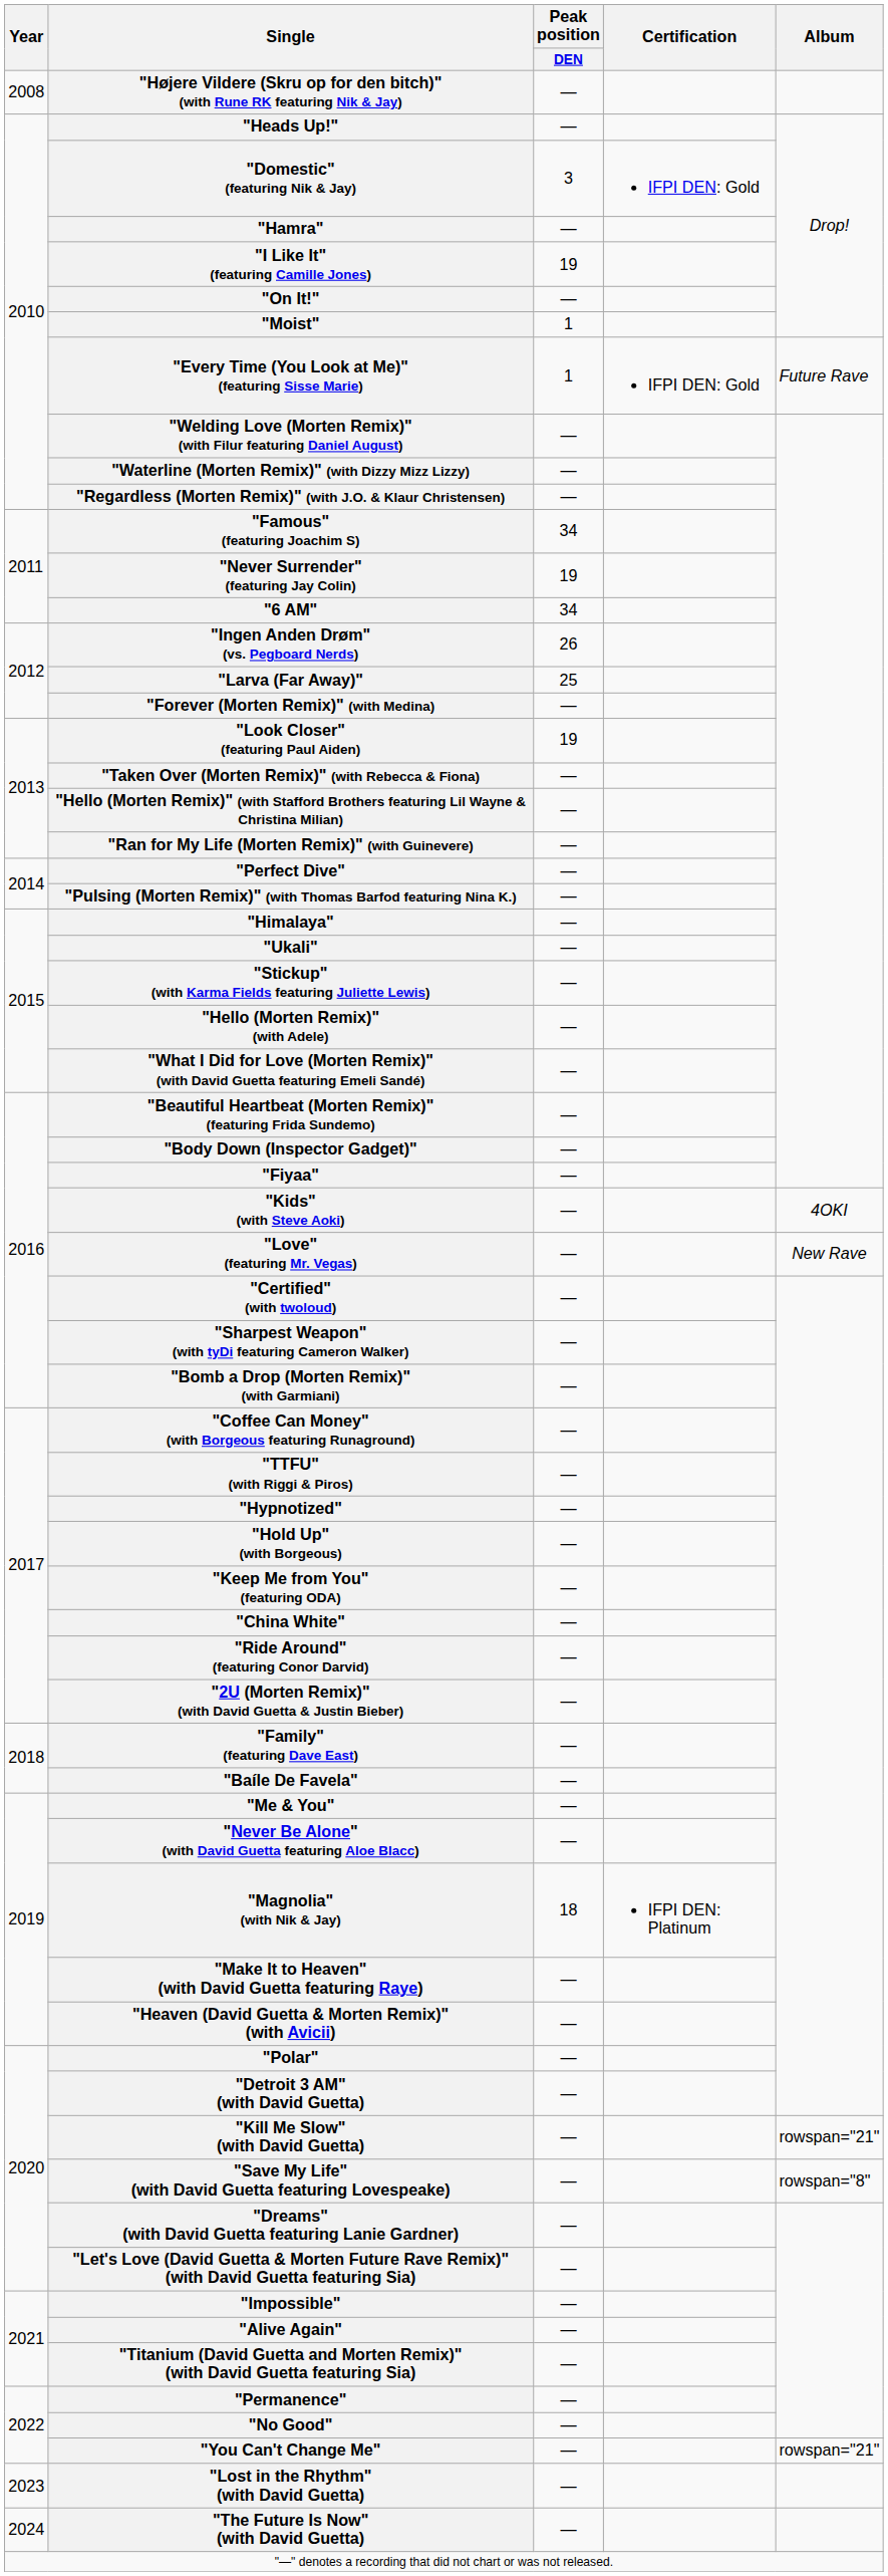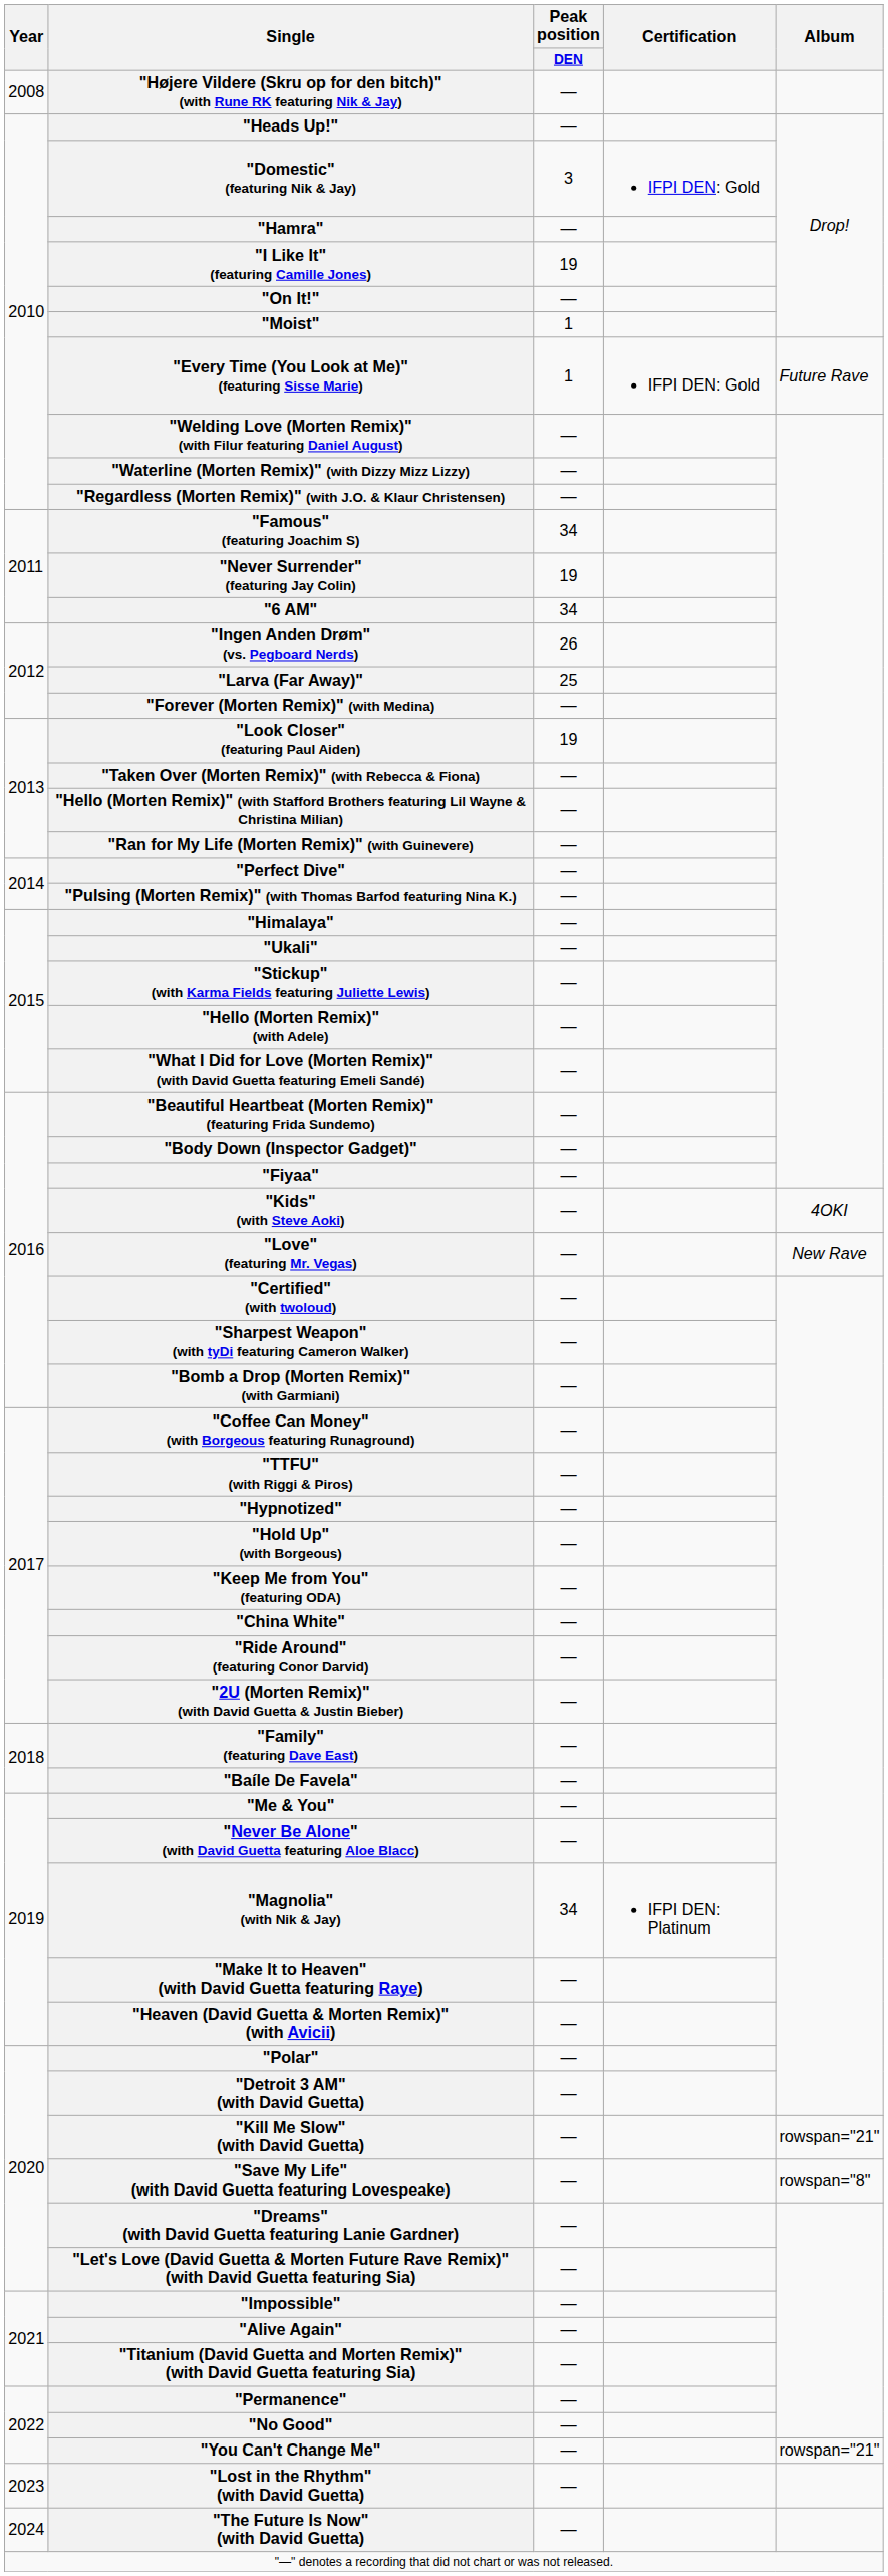"Magnolia" (with Nik & Jay) | Peak position / DEN: 18 -> 34
